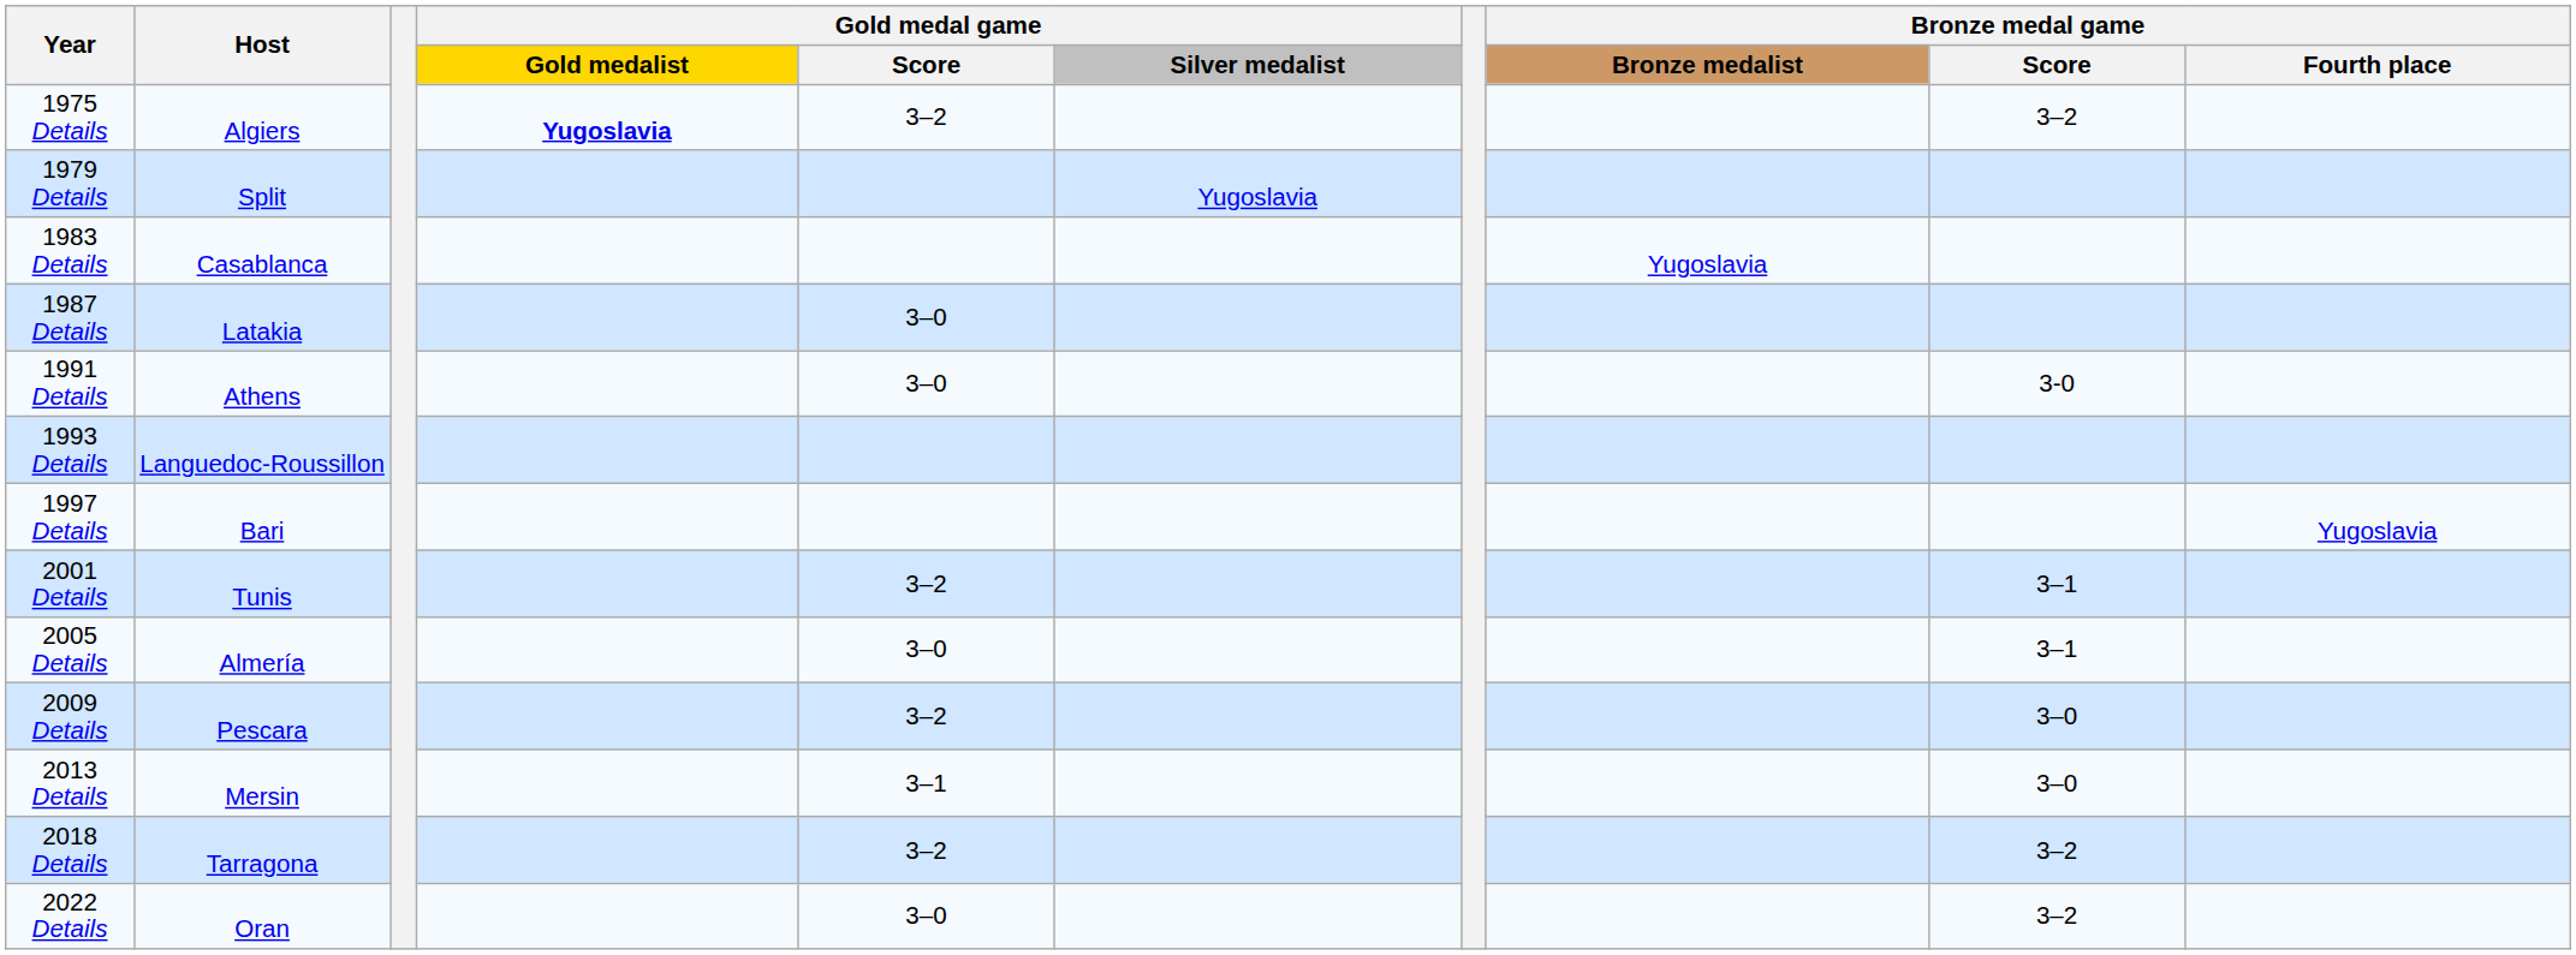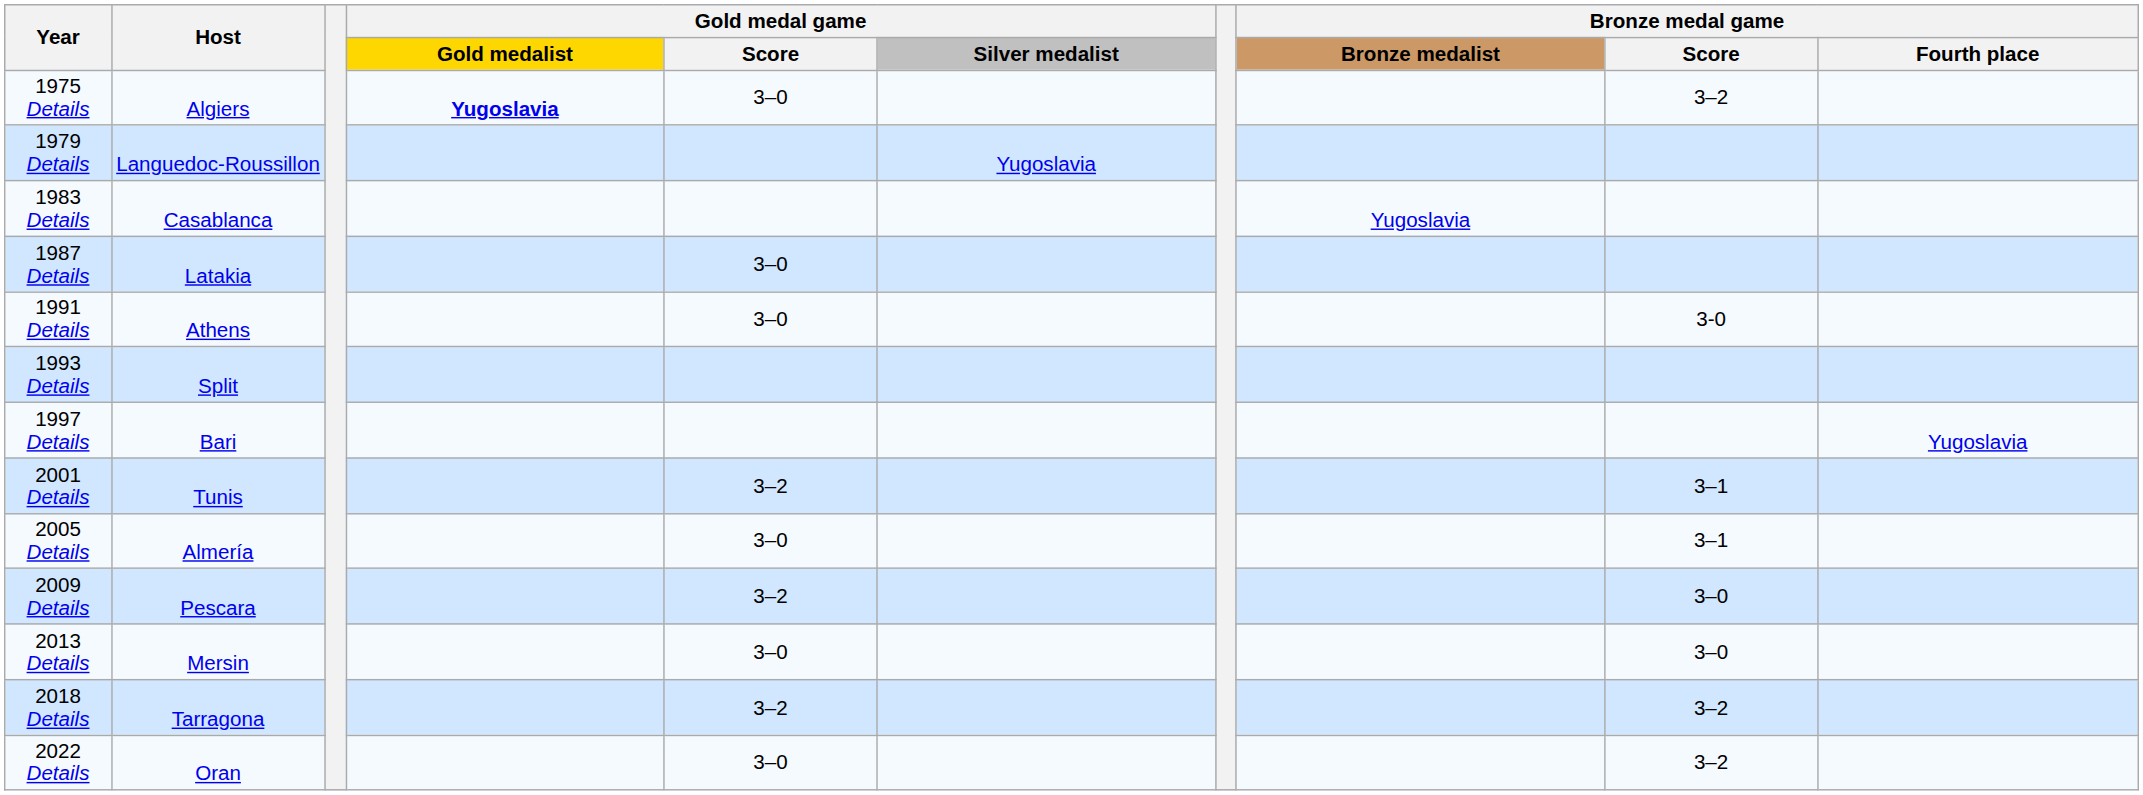1975 Details | Gold medal game / Score: 3–2 -> 3–0
1979 Details | Host: Split -> Languedoc-Roussillon
1993 Details | Host: Languedoc-Roussillon -> Split
2013 Details | Gold medal game / Score: 3–1 -> 3–0
